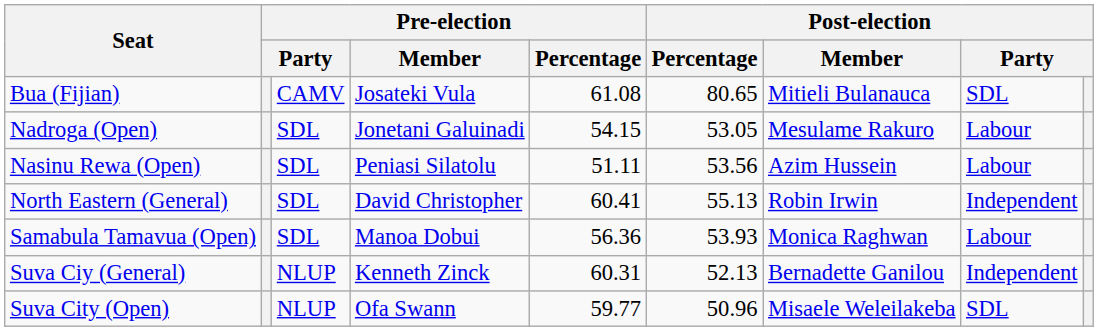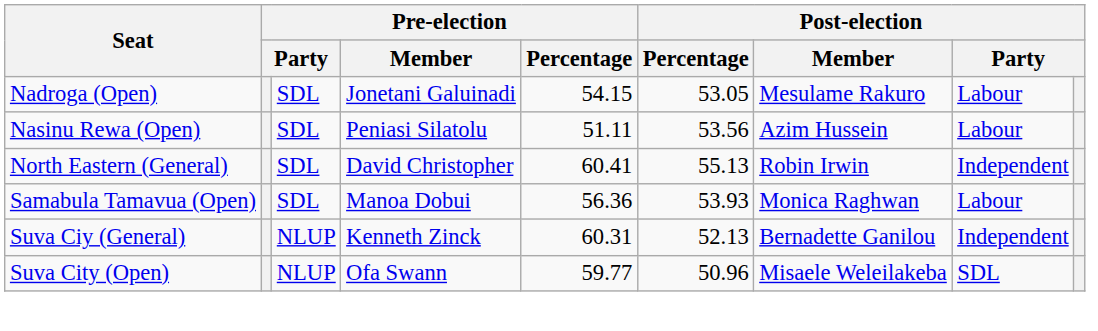- row: Bua (Fijian) | CAMV | Josateki Vula | 61.08 | 80.65 | Mitieli Bulanauca | SDL
